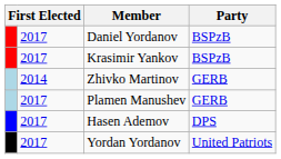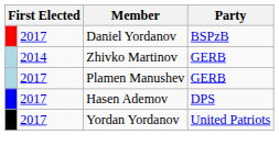- row: 2017 | Krasimir Yankov | BSPzB
